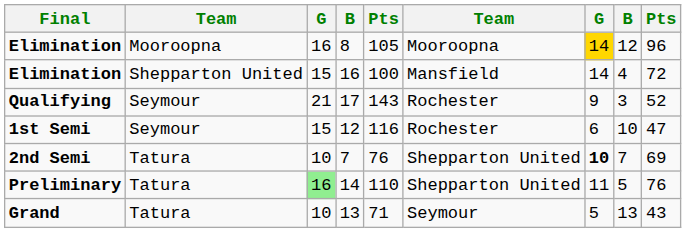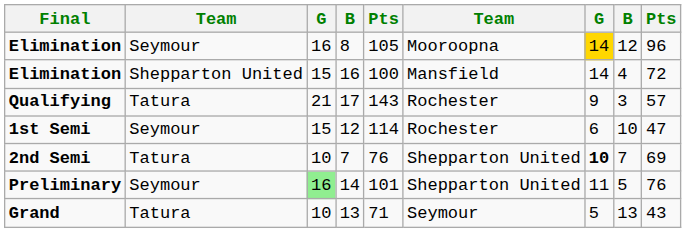row 2 | column 2: Mooroopna -> Seymour
row 4 | column 2: Seymour -> Tatura
row 4 | column 9: 52 -> 57
row 5 | column 5: 116 -> 114
row 7 | column 2: Tatura -> Seymour
row 7 | column 5: 110 -> 101
